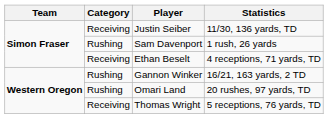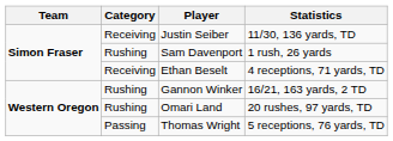Thomas Wright | Category: Receiving -> Passing
